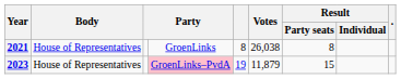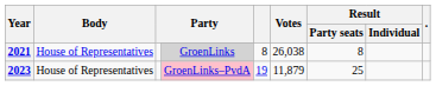2021 | column 4: no background -> lightgrey background
2023 | Result / Party seats: 15 -> 25
